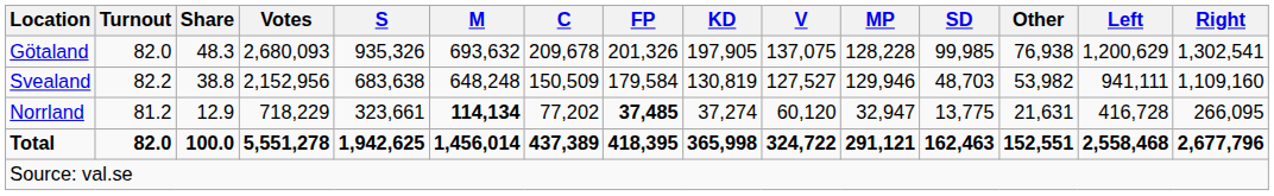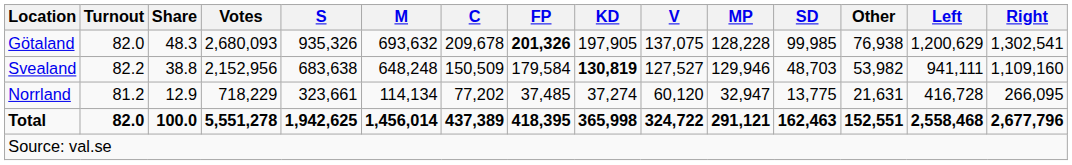Götaland | FP: normal -> bold
Svealand | KD: normal -> bold
Norrland | M: bold -> normal
Norrland | FP: bold -> normal
